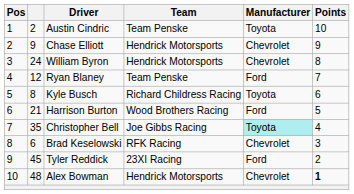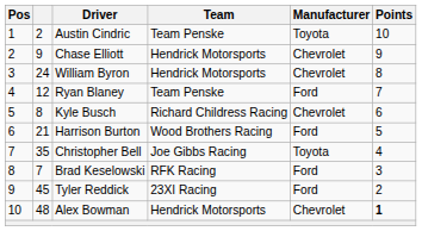Kyle Busch | Manufacturer: Toyota -> Chevrolet
Christopher Bell | Manufacturer: paleturquoise background -> no background
Brad Keselowski | column 2: 6 -> 7
Brad Keselowski | Manufacturer: Chevrolet -> Ford
